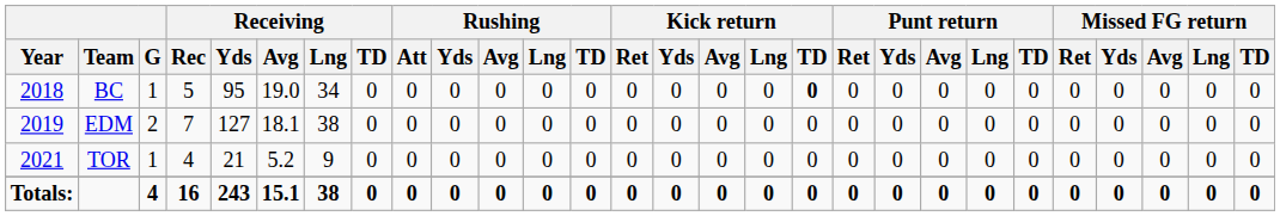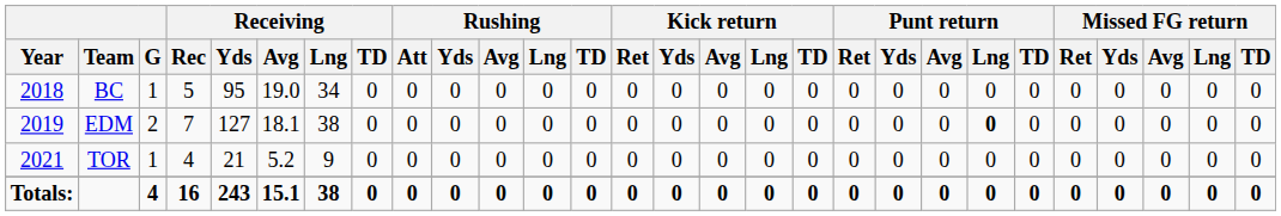BC | Kick return / TD: bold -> normal
EDM | Punt return / Lng: normal -> bold
